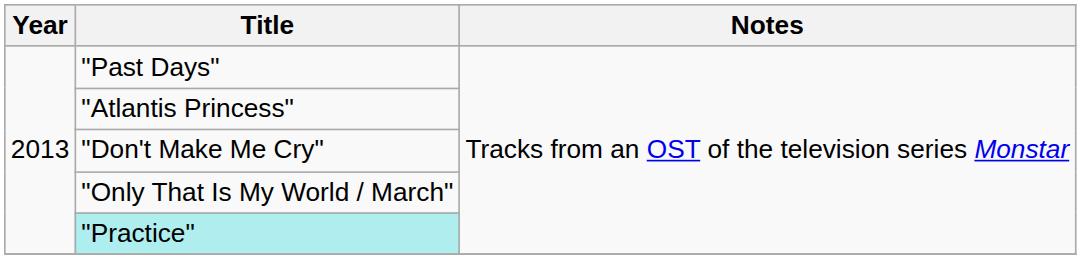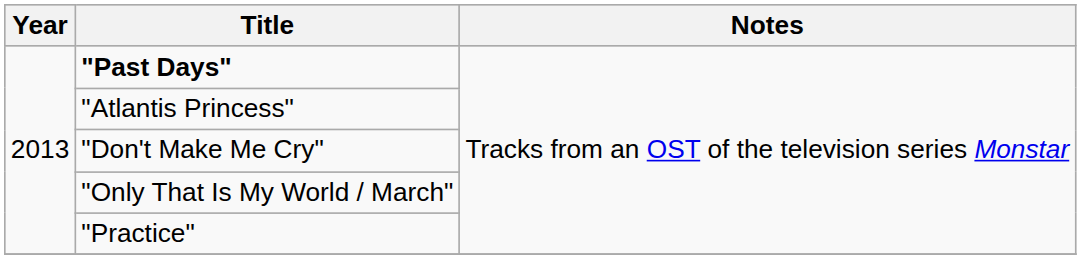"Past Days" | Title: normal -> bold
"Practice" | Title: paleturquoise background -> no background
